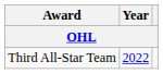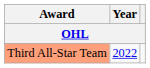row 3 | Award: no background -> lightsalmon background
